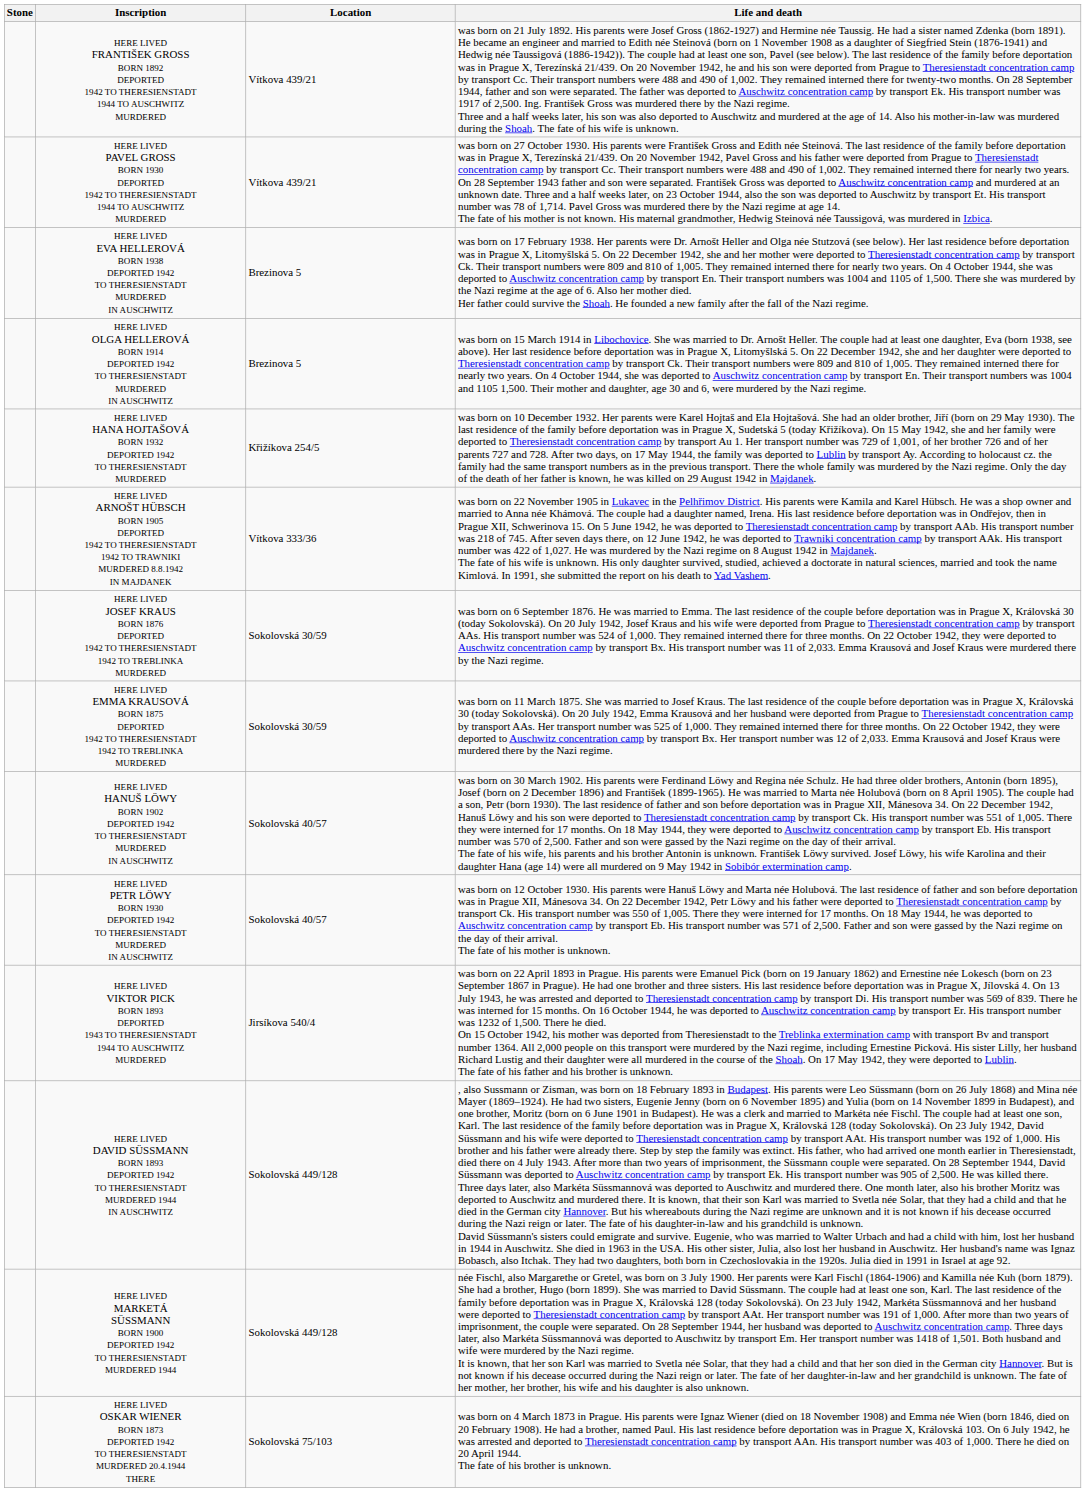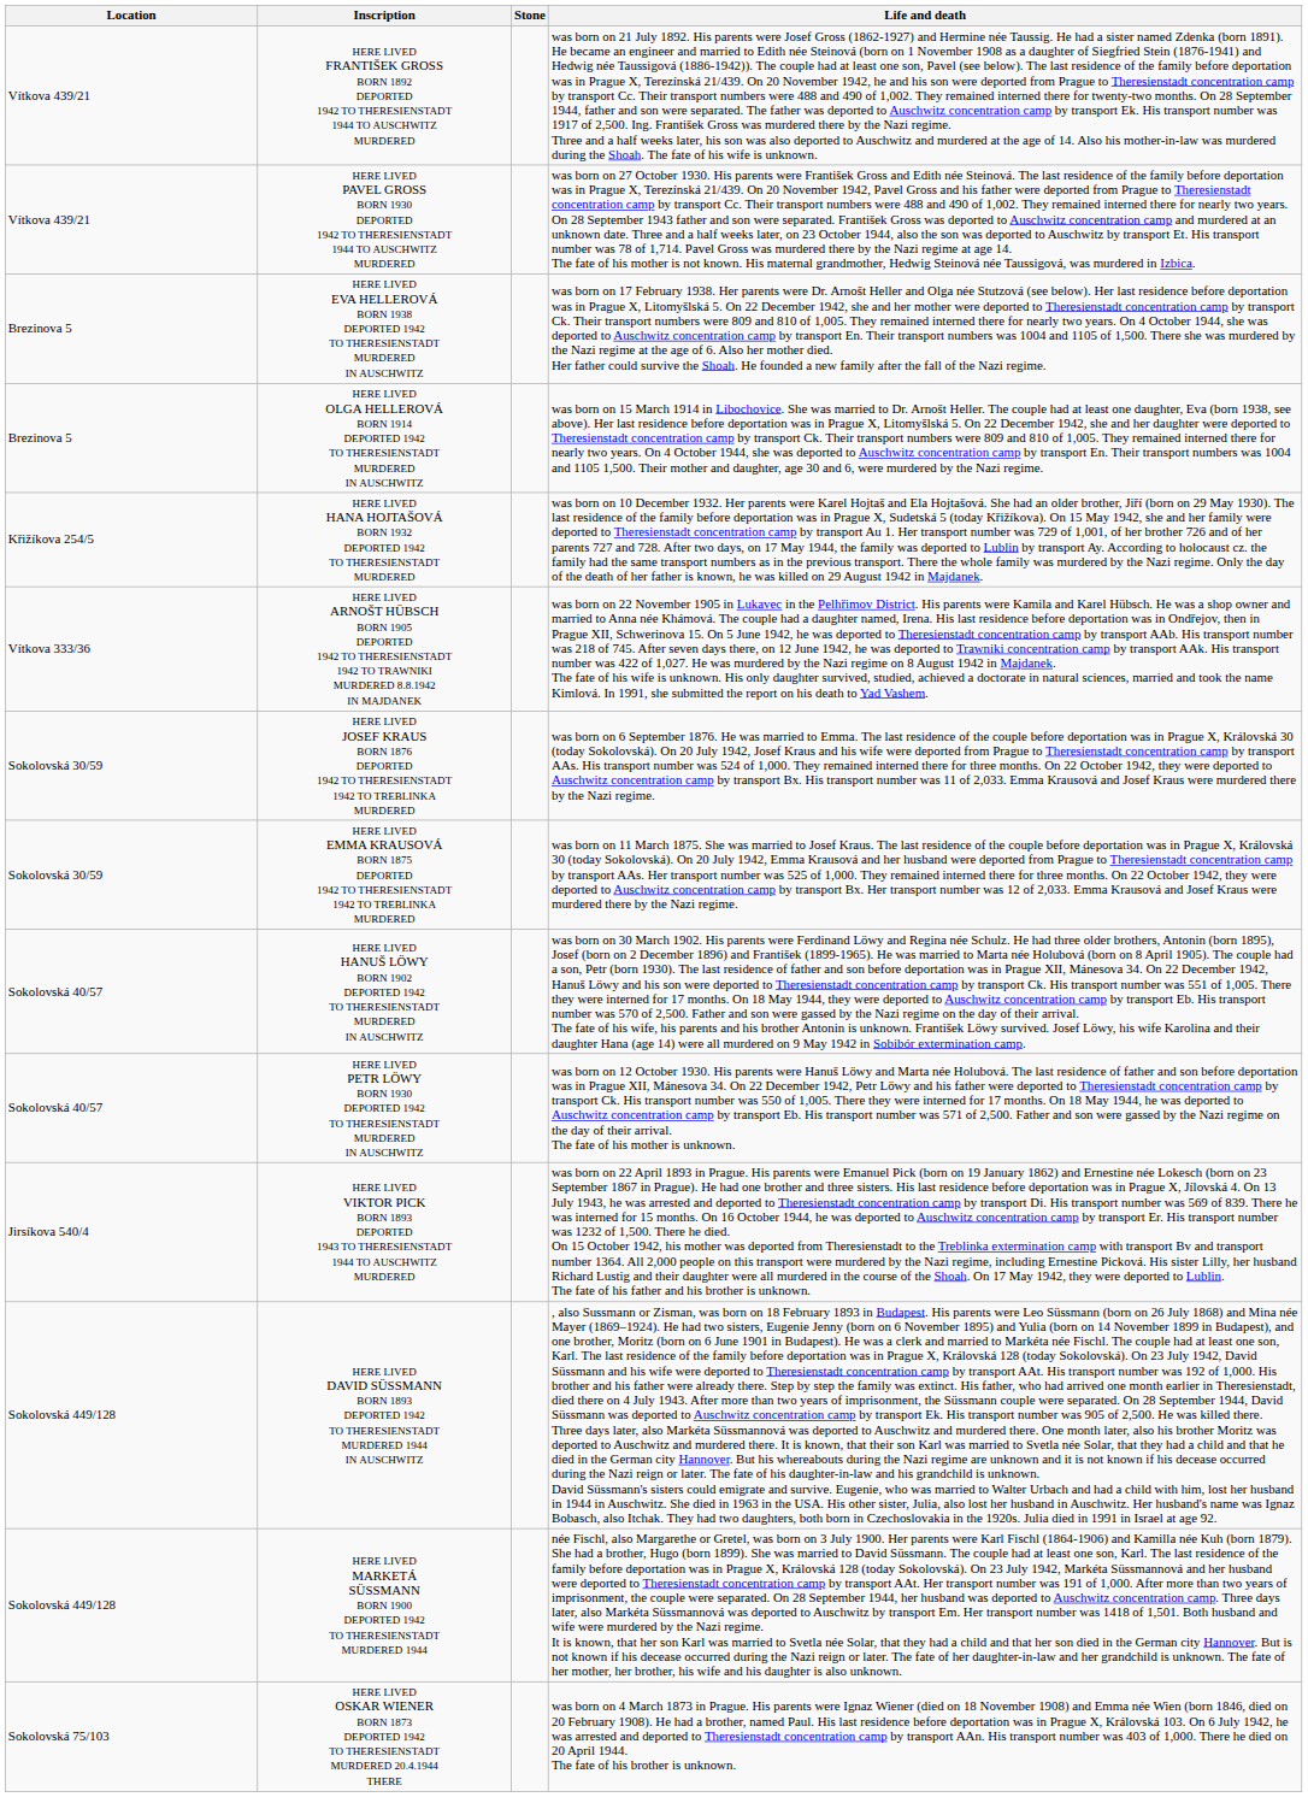columns swapped: Stone <-> Location
